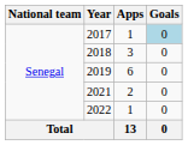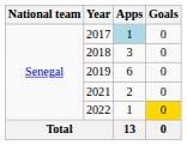2017 | Apps: no background -> lightblue background
2017 | Goals: lightblue background -> no background
2022 | Goals: no background -> gold background
